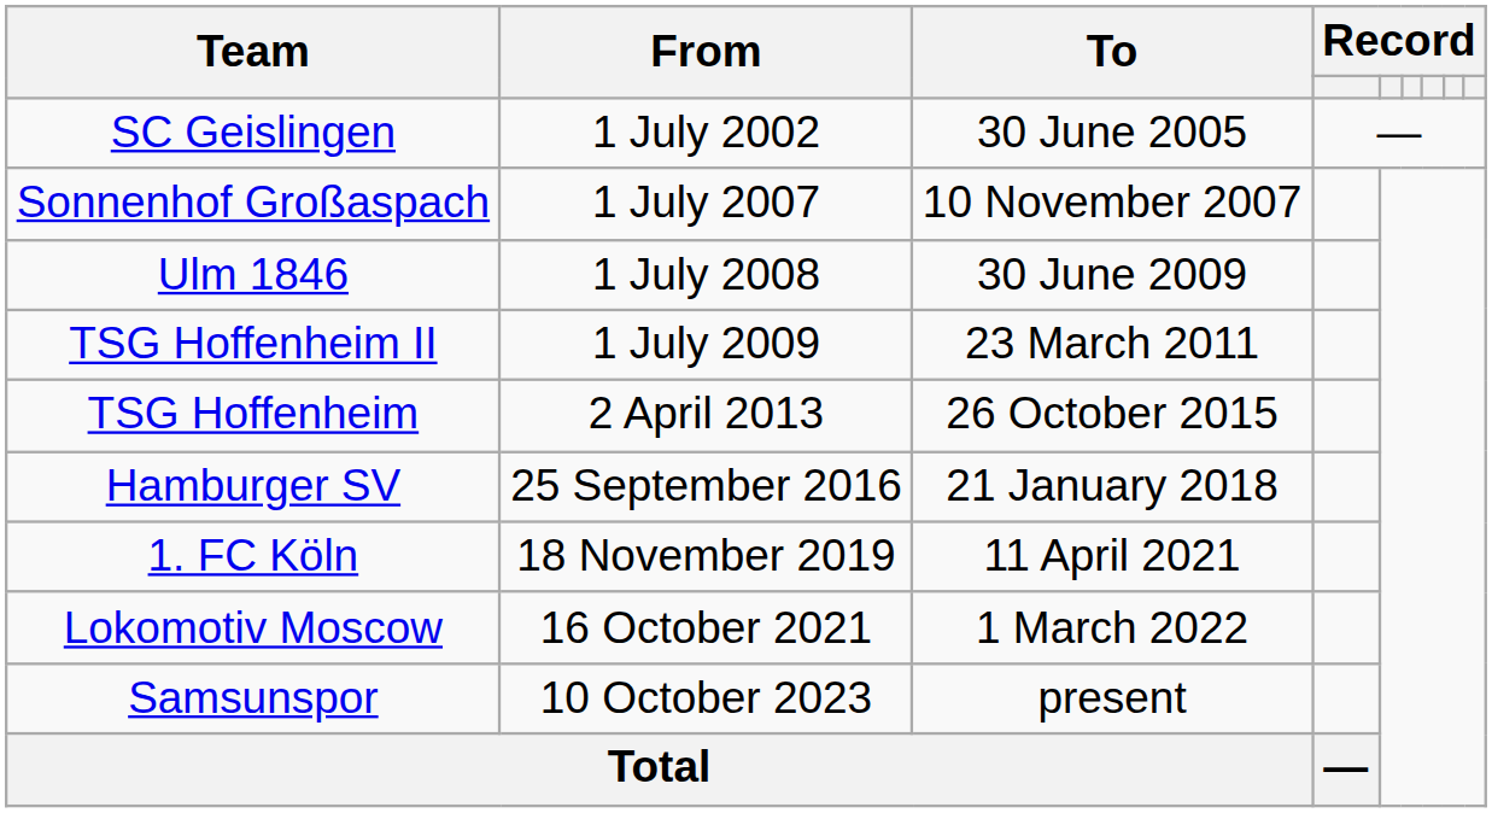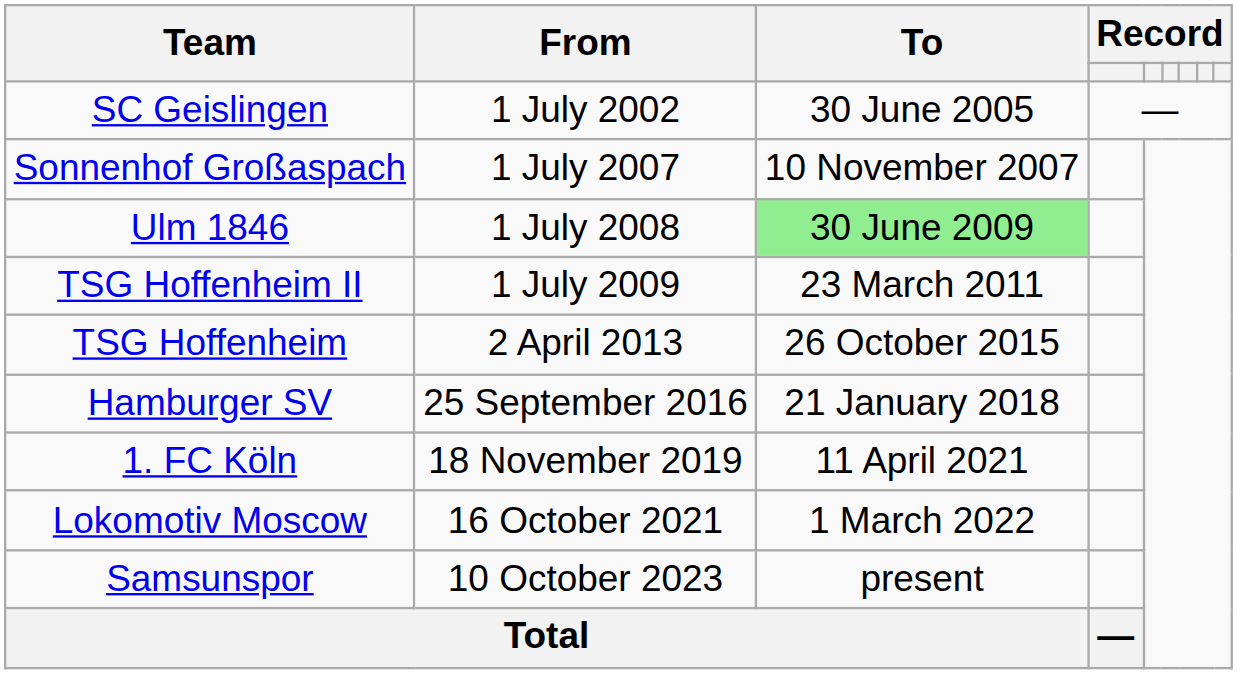Ulm 1846 | To: no background -> lightgreen background
